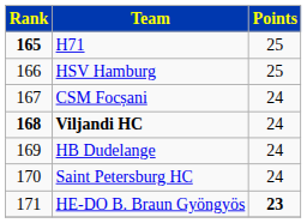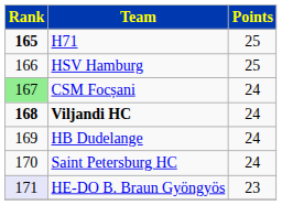CSM Focșani | Rank: no background -> lightgreen background
HE-DO B. Braun Gyöngyös | Rank: no background -> lavender background
HE-DO B. Braun Gyöngyös | Points: bold -> normal
